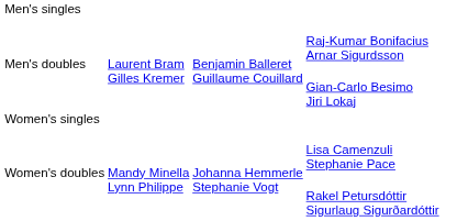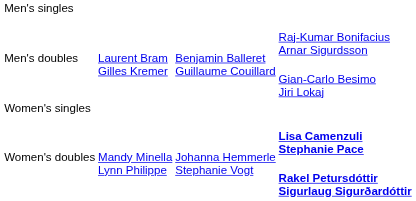Lisa Camenzuli Stephanie Pace | column 4: normal -> bold
Rakel Petursdóttir Sigurlaug Sigurðardóttir | column 4: normal -> bold
